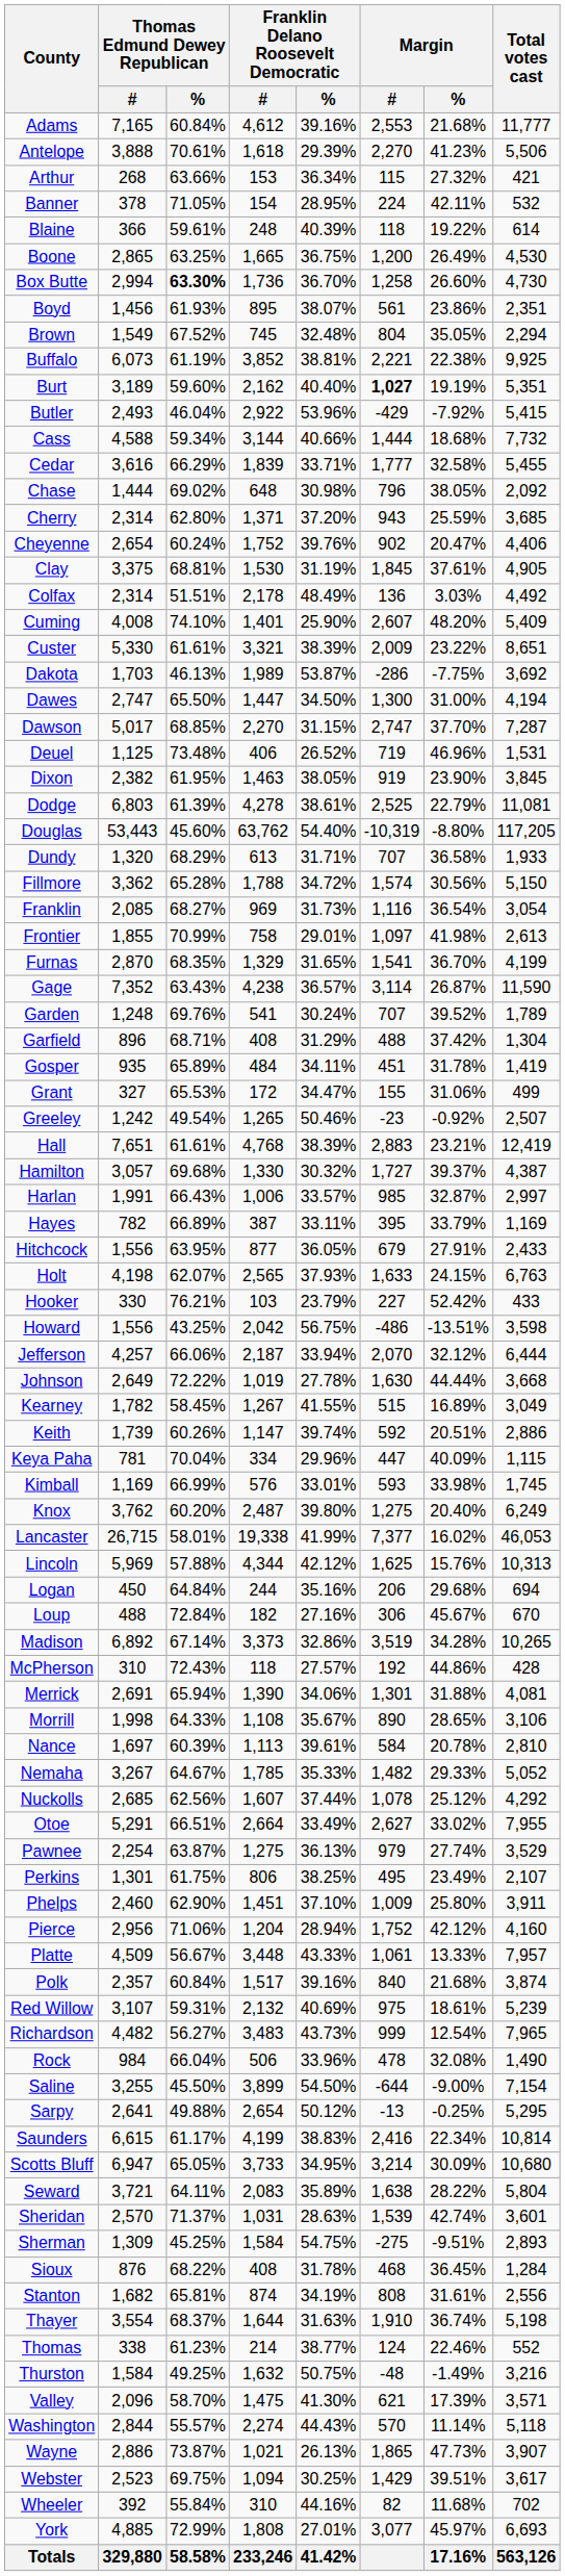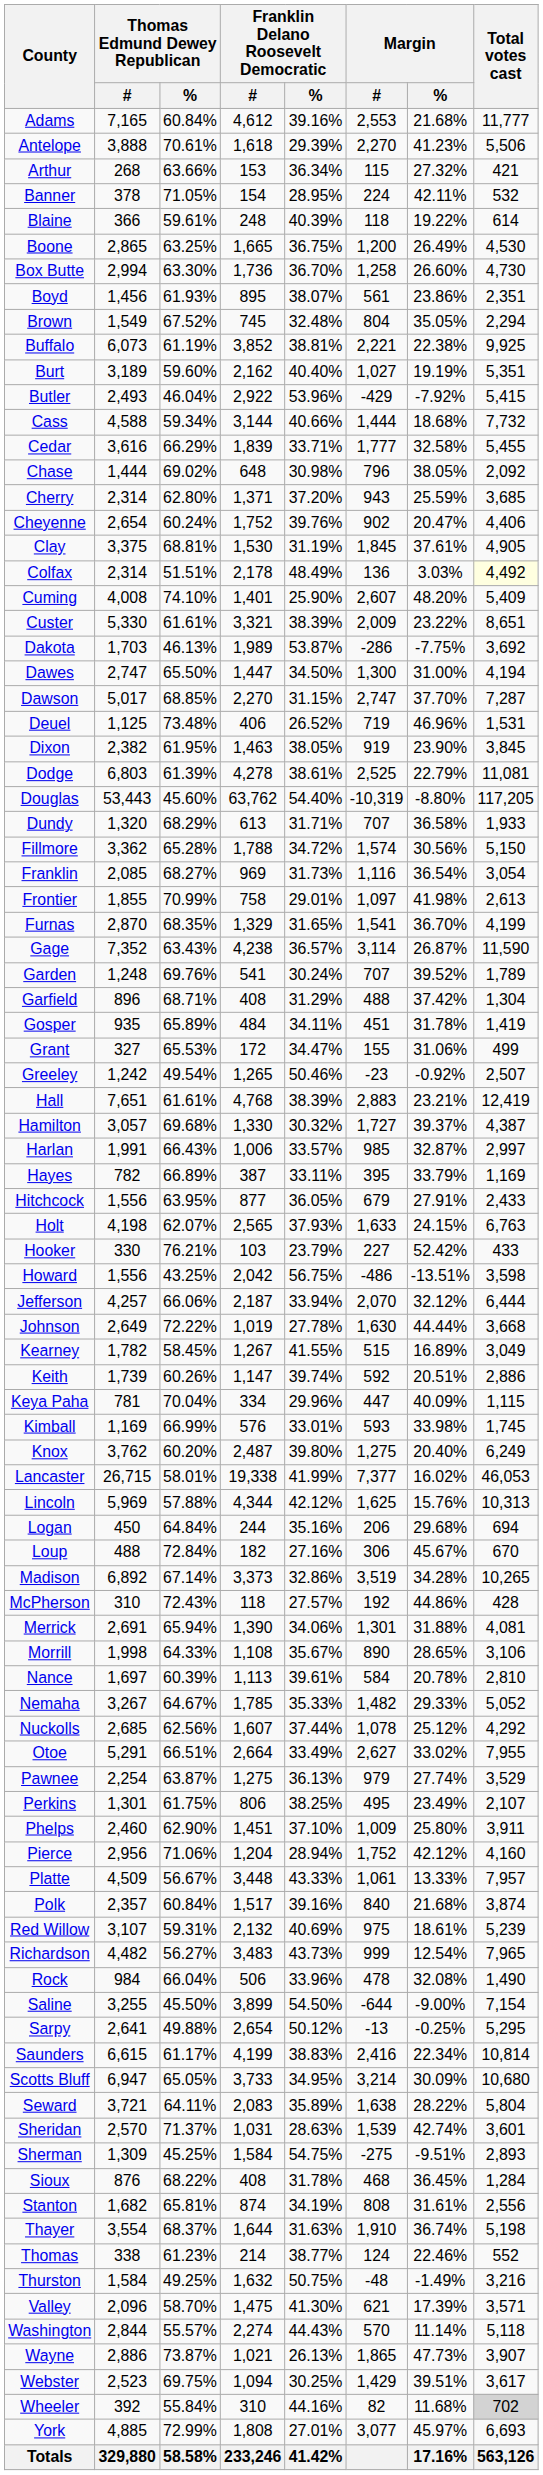Box Butte | Thomas Edmund Dewey Republican / %: bold -> normal
Burt | Margin / #: bold -> normal
Colfax | Total votes cast: no background -> lightyellow background
Wheeler | Total votes cast: no background -> lightgrey background
